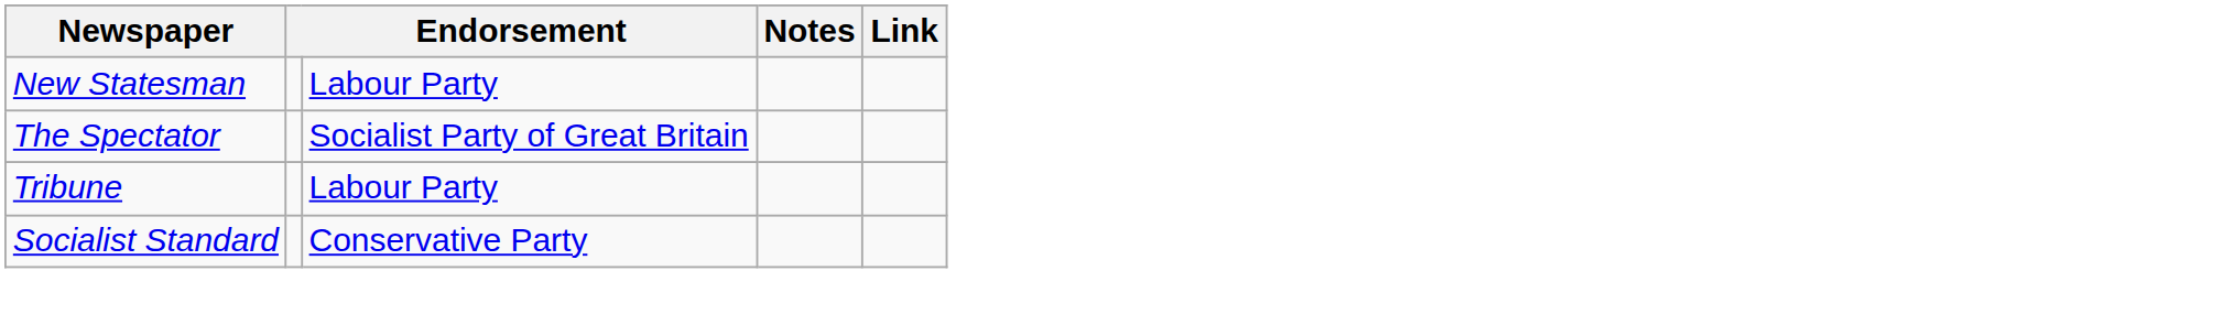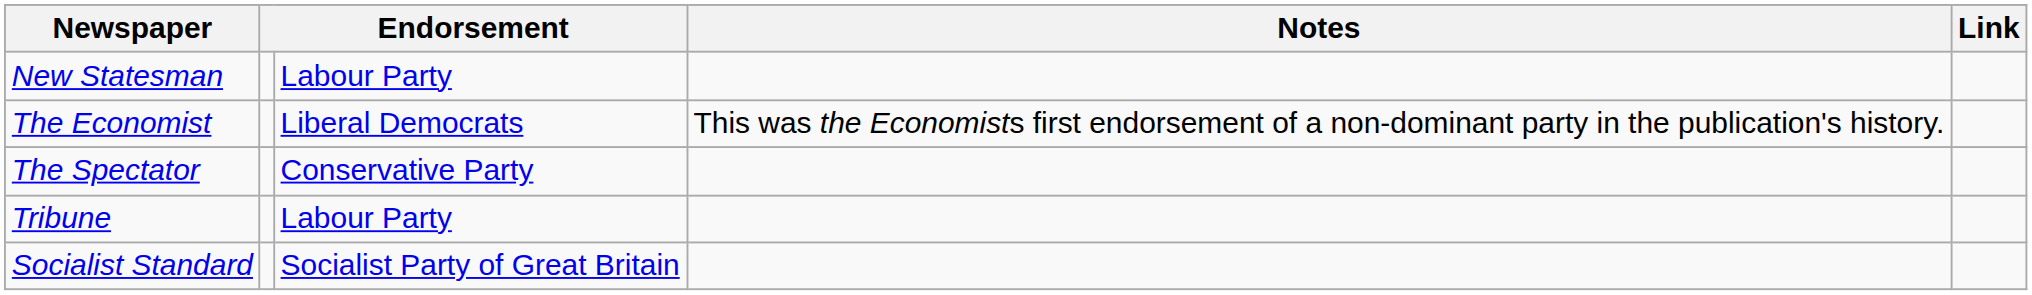+ row: The Economist | Liberal Democrats | This was the Economists first endorsement of a non-dominant party in the publication's history.
The Spectator | column 3: Socialist Party of Great Britain -> Conservative Party
Socialist Standard | column 3: Conservative Party -> Socialist Party of Great Britain
